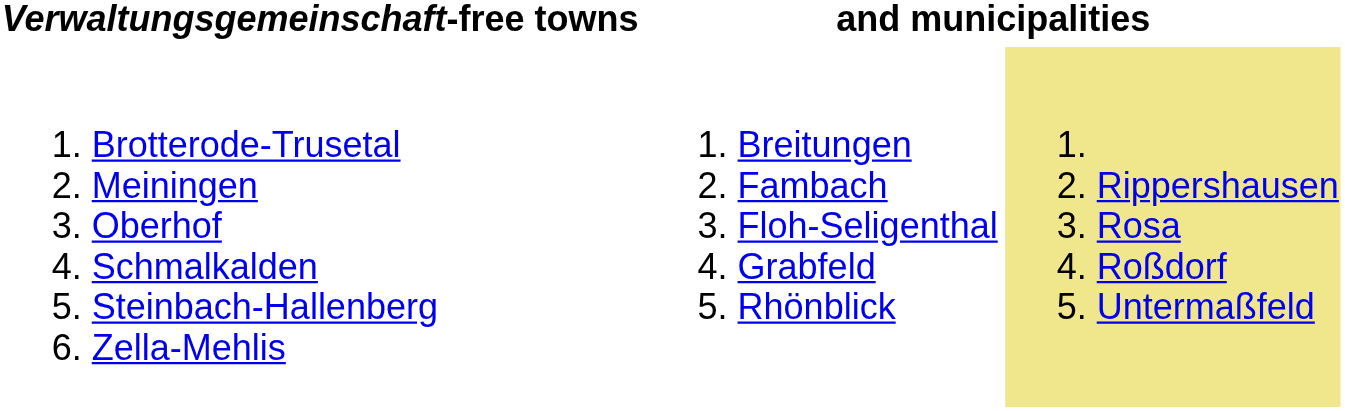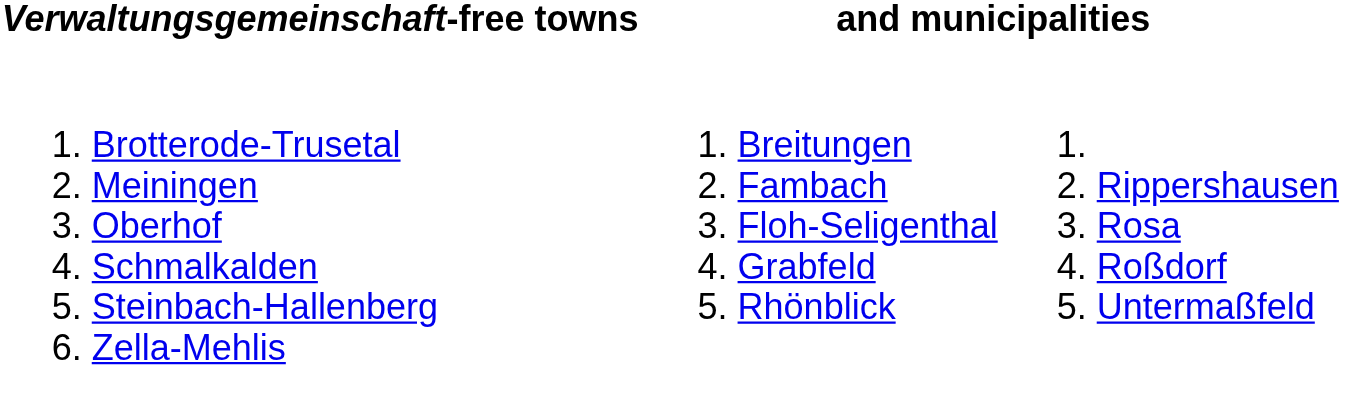row 2 | column 3: khaki background -> no background
